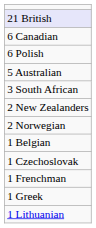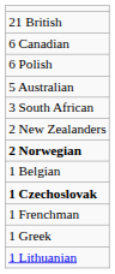row 2 | column 1: lavender background -> no background
row 8 | column 1: normal -> bold
row 10 | column 1: normal -> bold
